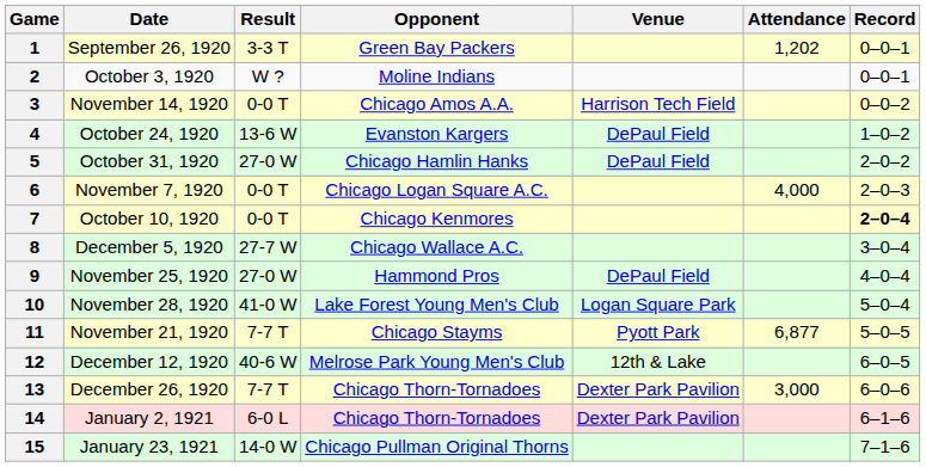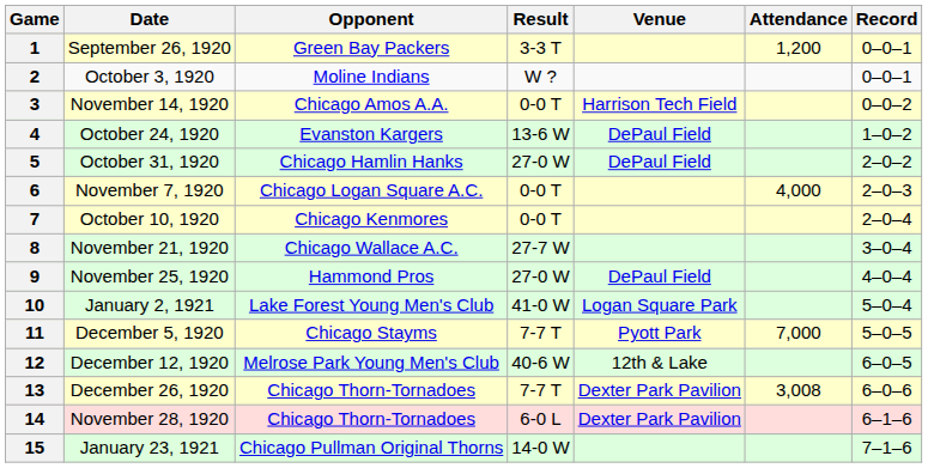columns swapped: Opponent <-> Result
1 | Attendance: 1,202 -> 1,200
7 | Record: bold -> normal
8 | Date: December 5, 1920 -> November 21, 1920
10 | Date: November 28, 1920 -> January 2, 1921
11 | Date: November 21, 1920 -> December 5, 1920
11 | Attendance: 6,877 -> 7,000
13 | Attendance: 3,000 -> 3,008
14 | Date: January 2, 1921 -> November 28, 1920
